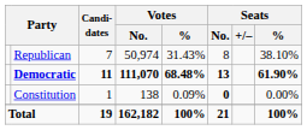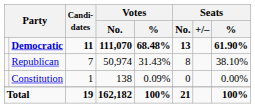rows swapped: Democratic <-> Republican
Constitution | Seats / No.: bold -> normal
